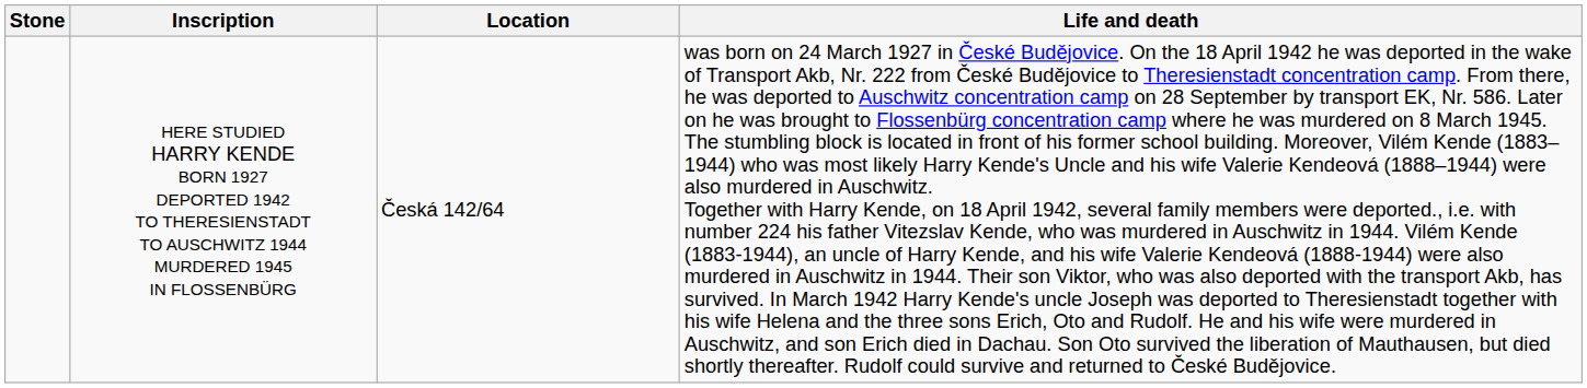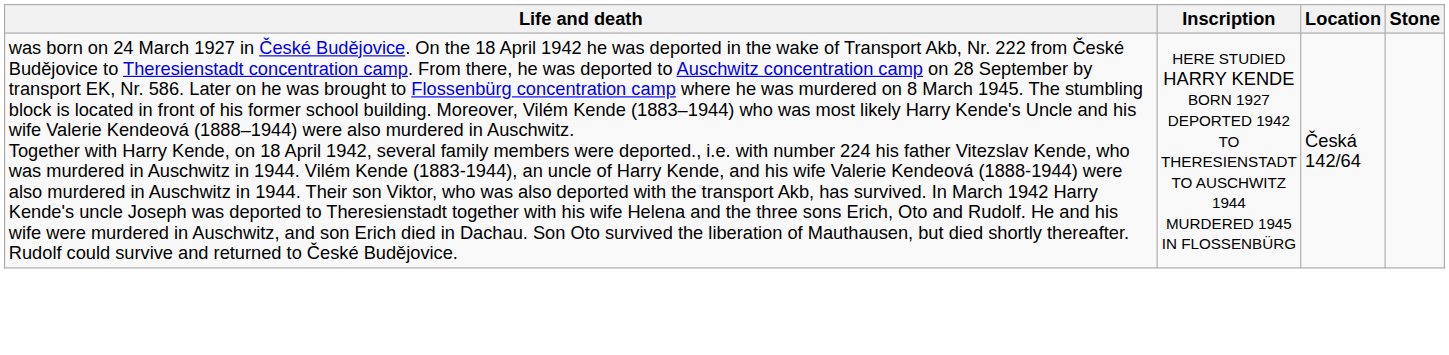columns swapped: Stone <-> Life and death
